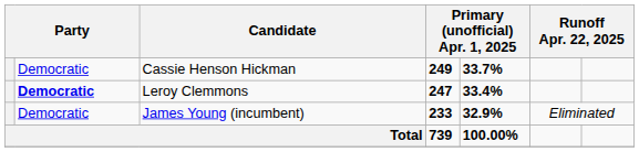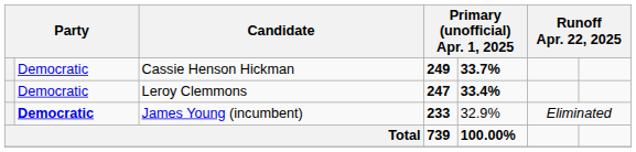Leroy Clemmons | column 2: bold -> normal
James Young (incumbent) | column 2: normal -> bold
James Young (incumbent) | column 5: bold -> normal
